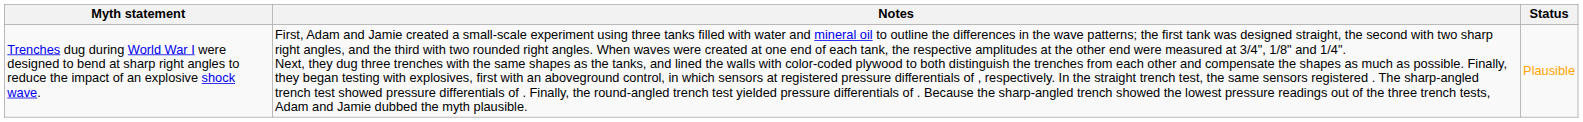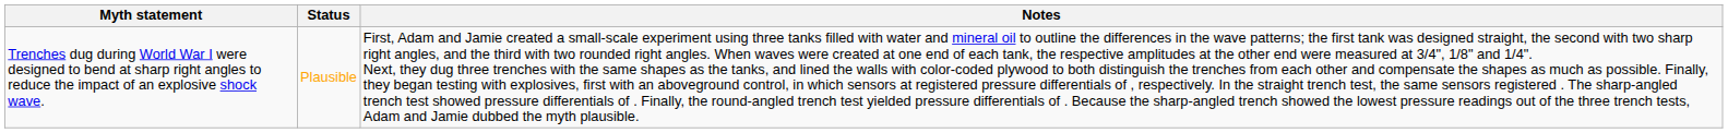columns swapped: Status <-> Notes
